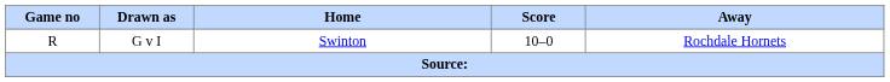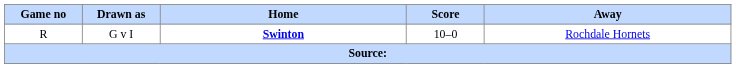G v I | Home: normal -> bold
